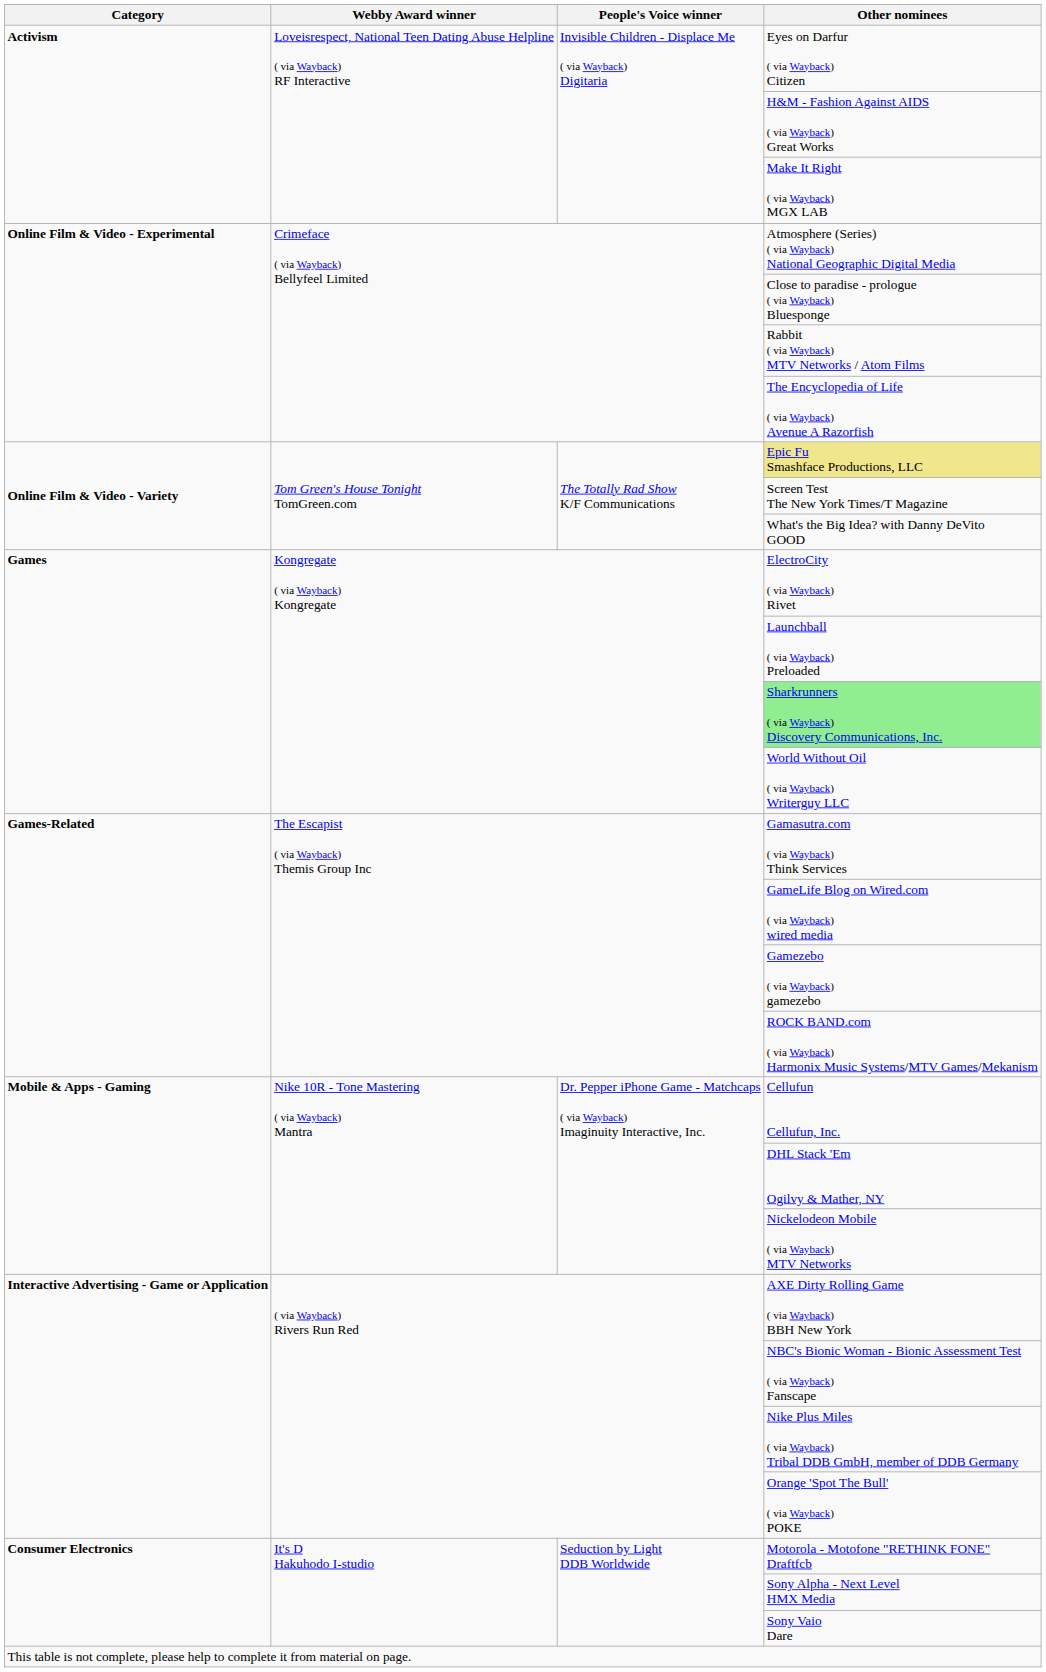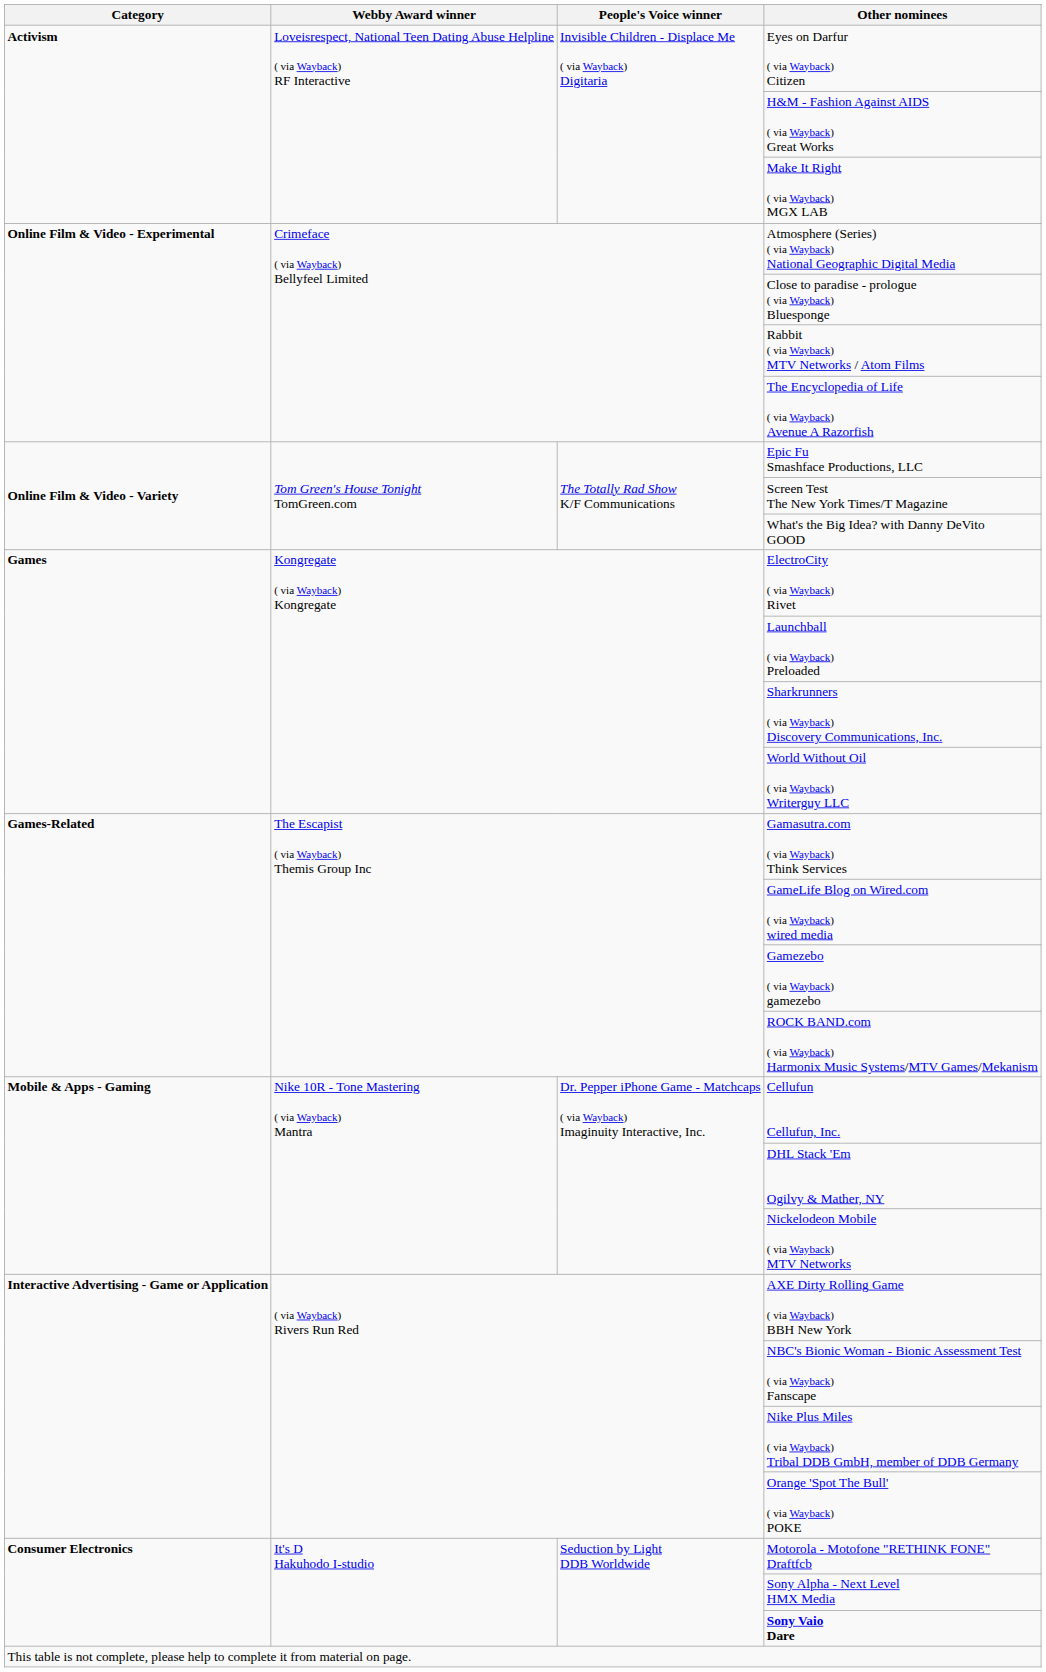Epic Fu Smashface Productions, LLC | Other nominees: khaki background -> no background
Sharkrunners ( via Wayback) Discovery Communications, Inc. | Other nominees: lightgreen background -> no background
Sony Vaio Dare | Other nominees: normal -> bold
